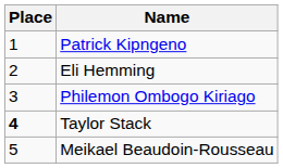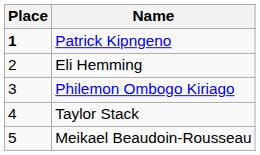Patrick Kipngeno | Place: normal -> bold
Taylor Stack | Place: bold -> normal
